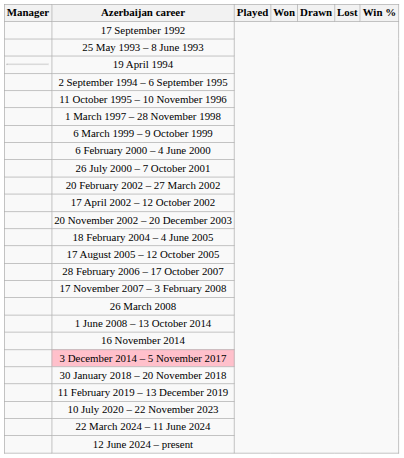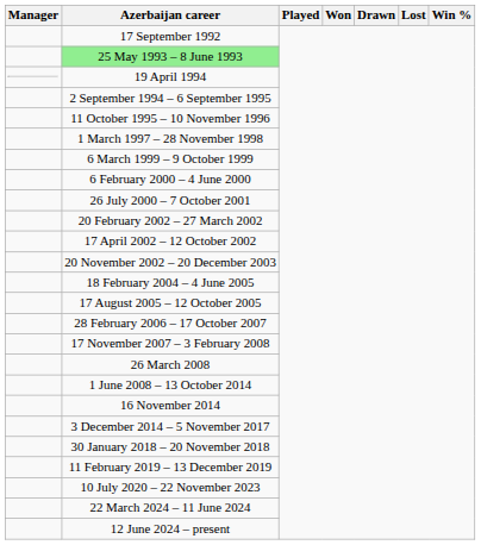25 May 1993 – 8 June 1993 | Azerbaijan career: no background -> lightgreen background
3 December 2014 – 5 November 2017 | Azerbaijan career: pink background -> no background
